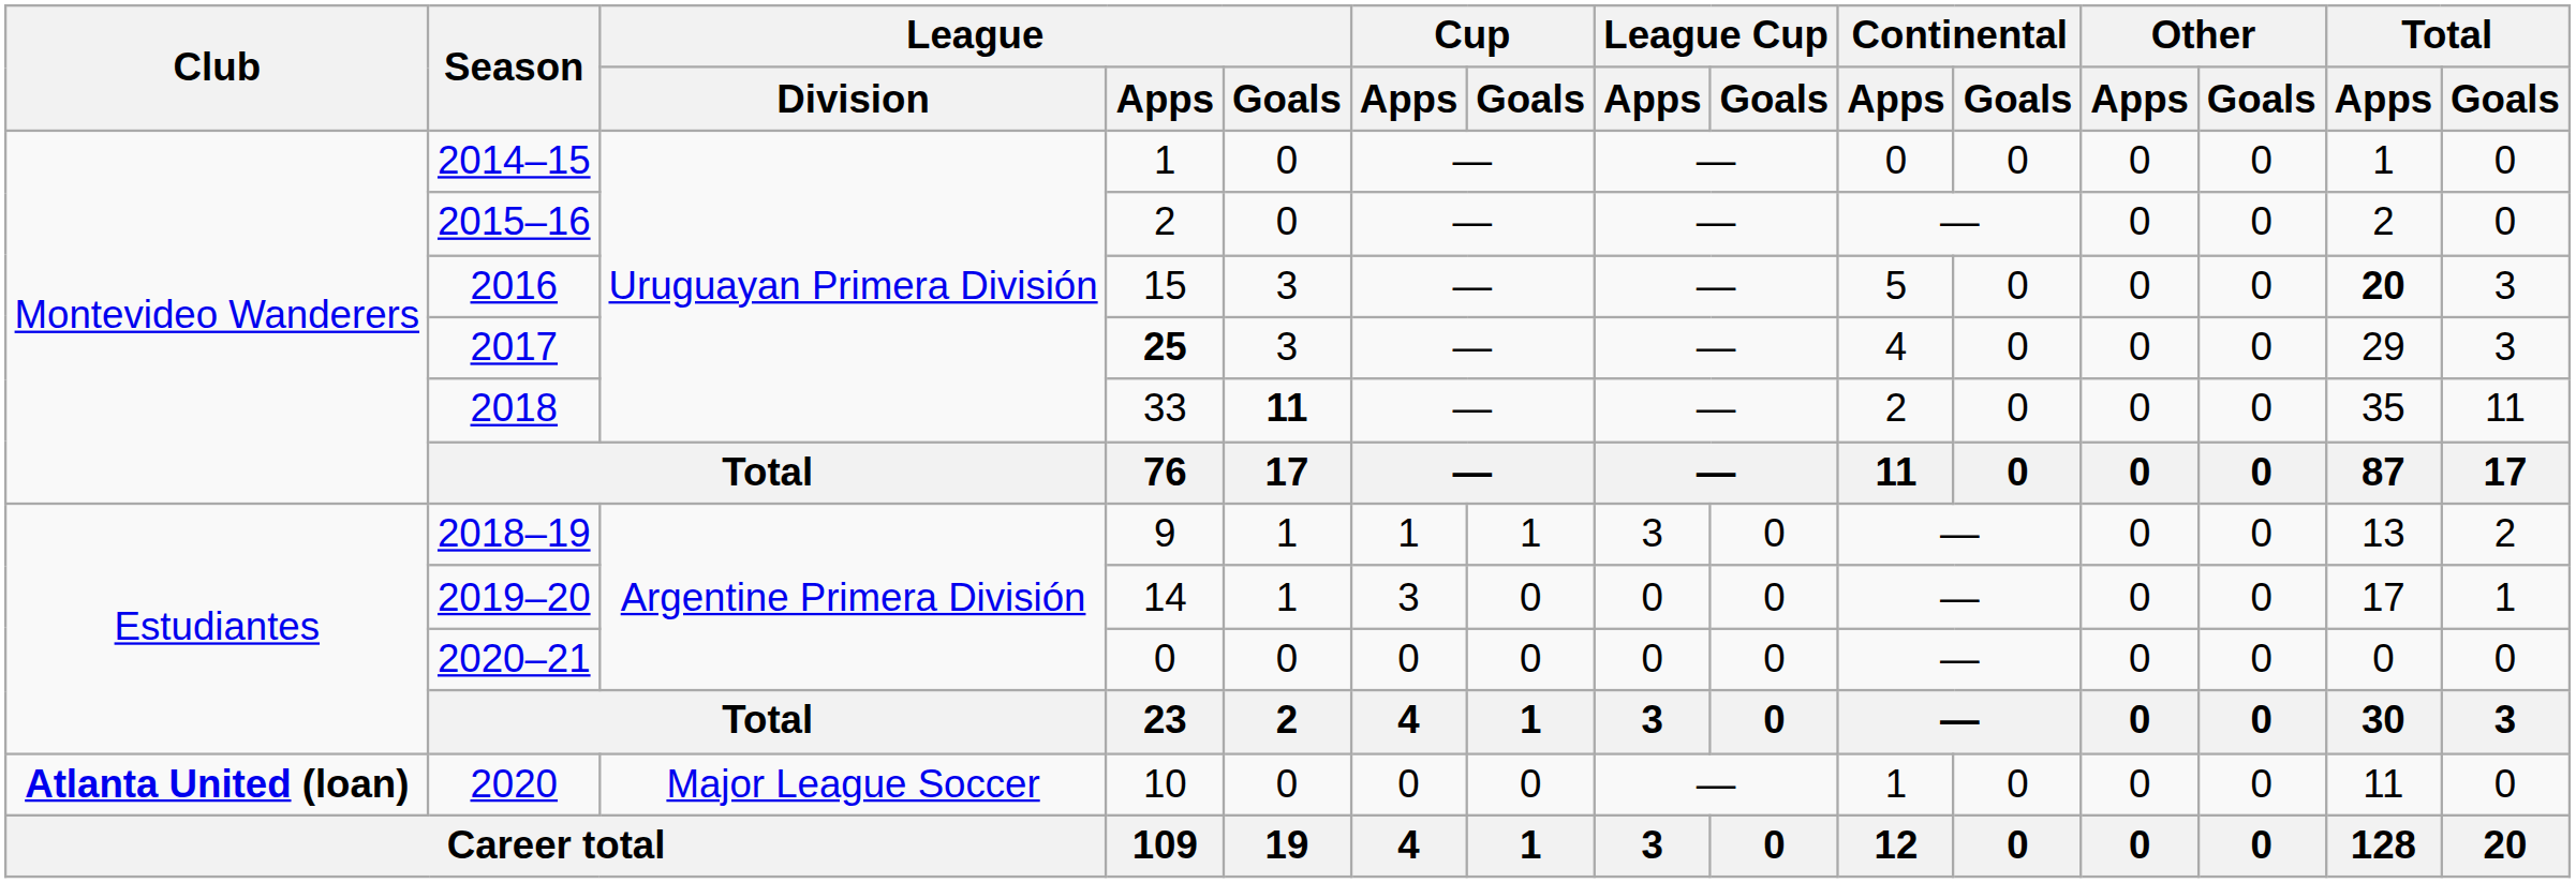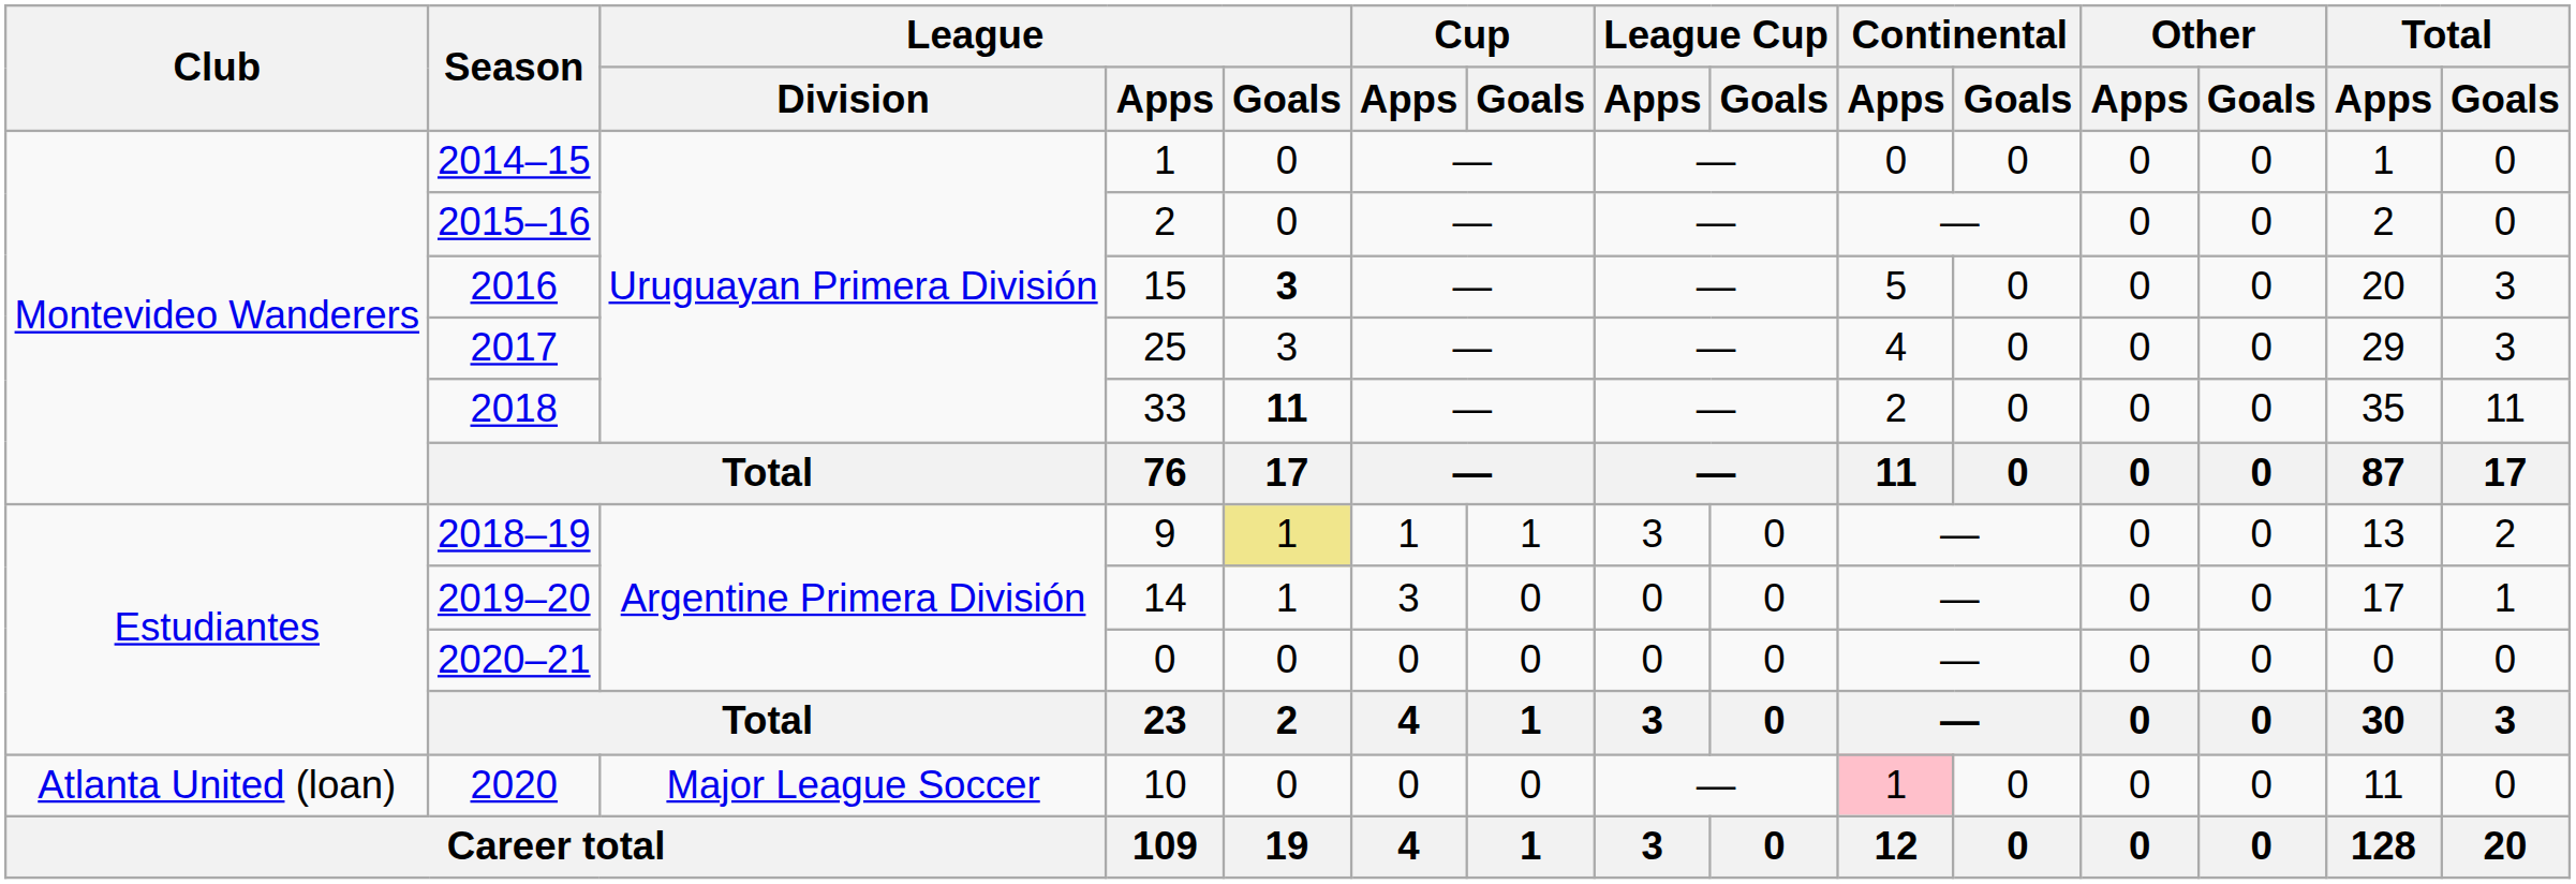2016 | League / Goals: normal -> bold
2016 | Total / Apps: bold -> normal
2017 | League / Apps: bold -> normal
2018–19 | League / Goals: no background -> khaki background
2020 | Club: bold -> normal
2020 | Continental / Apps: no background -> pink background
